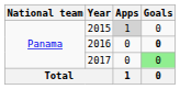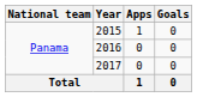2015 | Apps: lightgrey background -> no background
2016 | Goals: bold -> normal
2017 | Goals: lightgreen background -> no background
